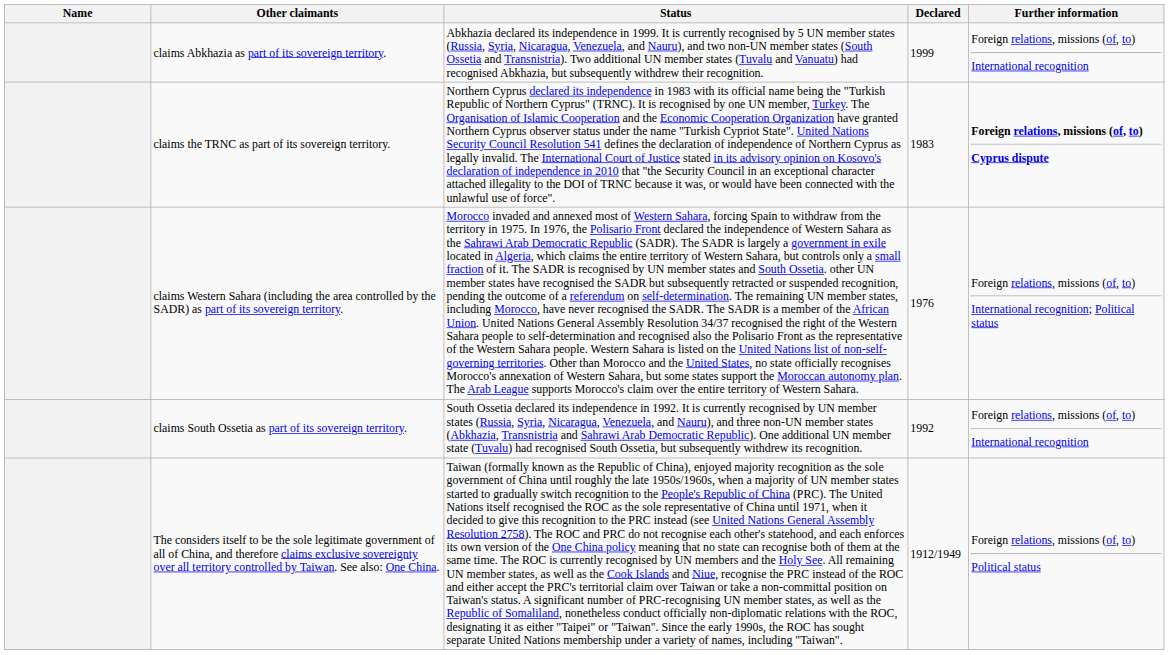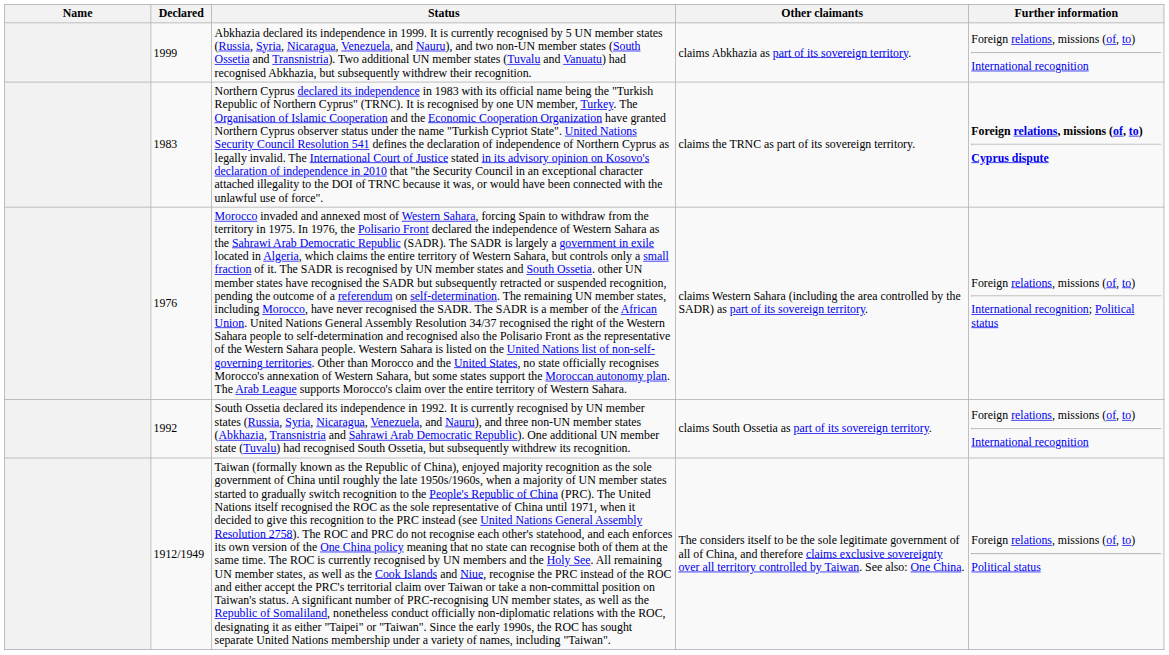columns swapped: Declared <-> Other claimants
